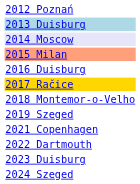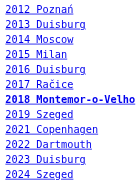2013 Duisburg | column 1: lightblue background -> no background
2014 Moscow | column 1: lavender background -> no background
2015 Milan | column 1: lightsalmon background -> no background
2017 Račice | column 1: gold background -> no background
2018 Montemor-o-Velho | column 1: normal -> bold
